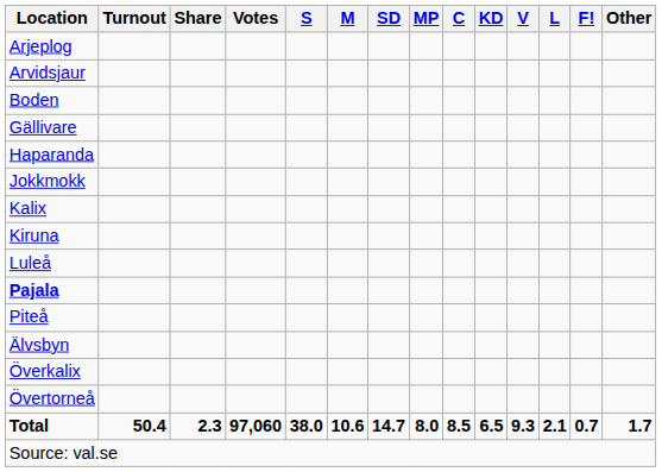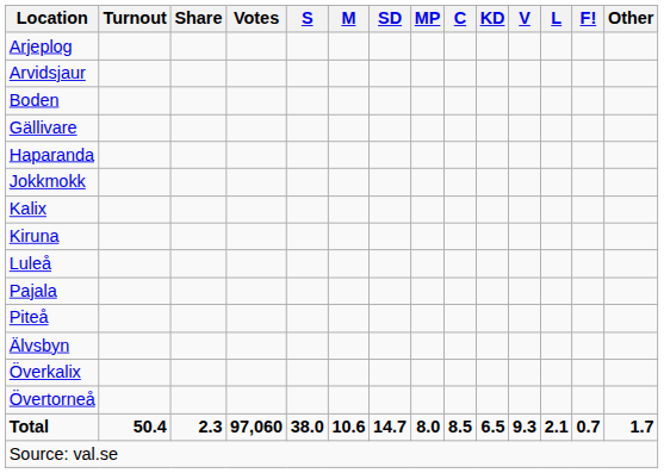Pajala | Location: bold -> normal
